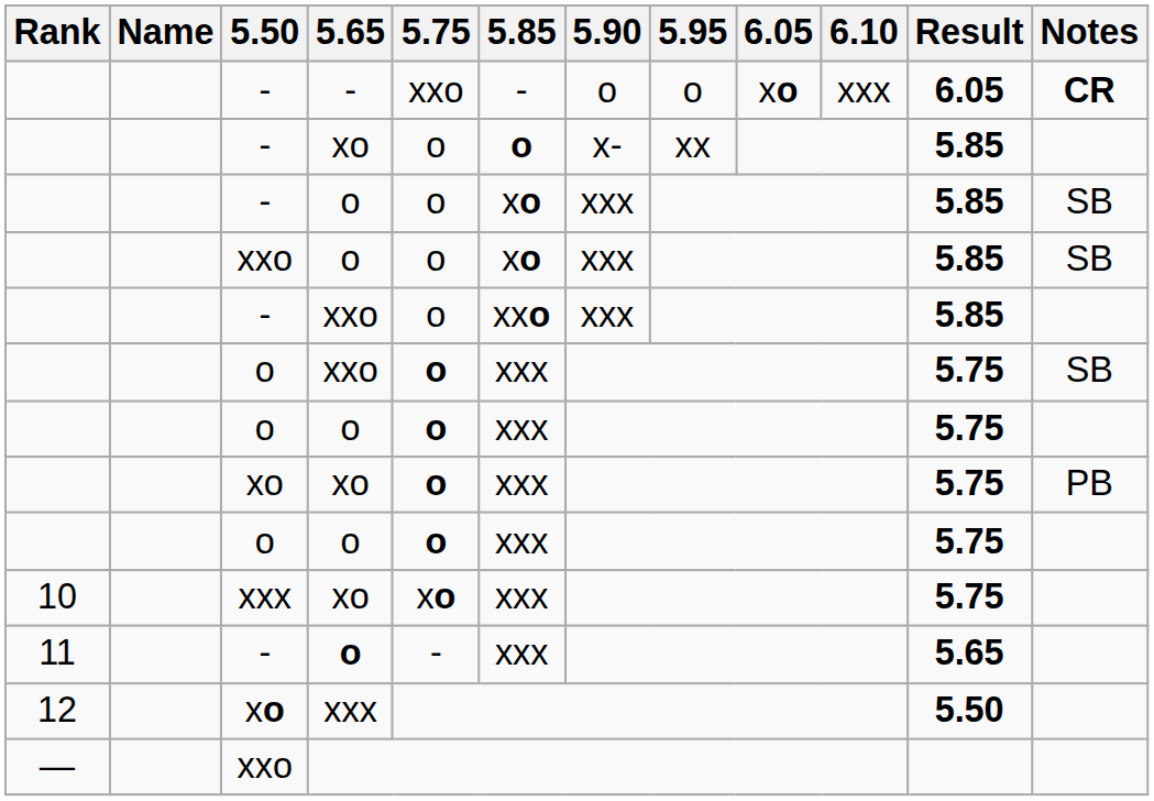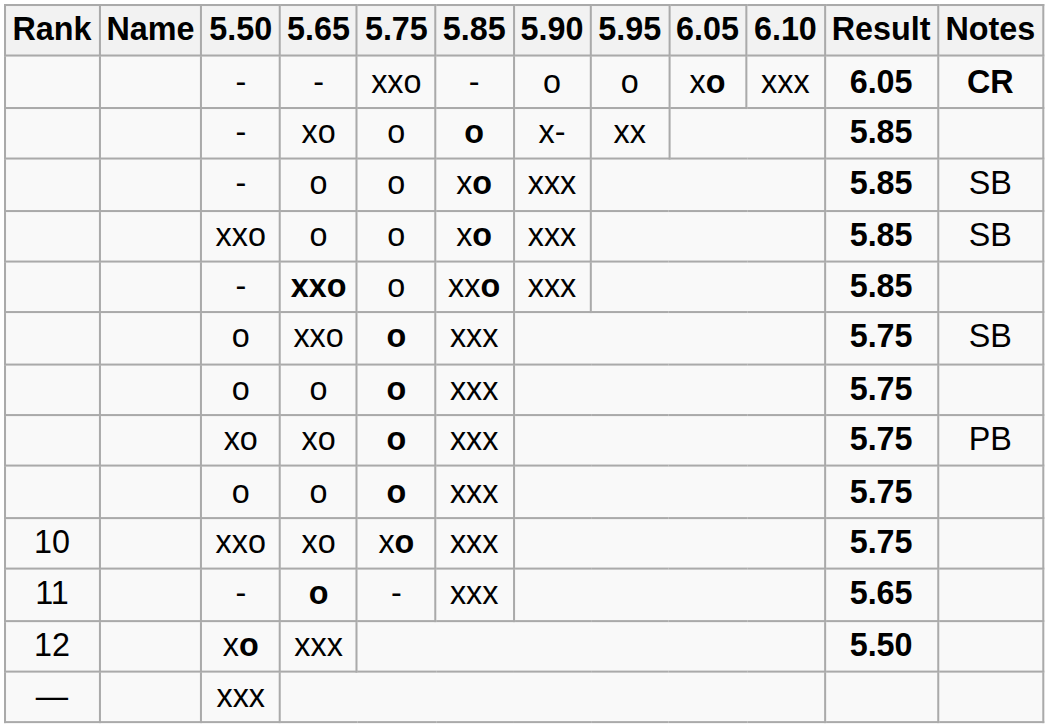row 6 | 5.65: normal -> bold
row 11 | 5.50: xxx -> xxo
row 14 | 5.50: xxo -> xxx
